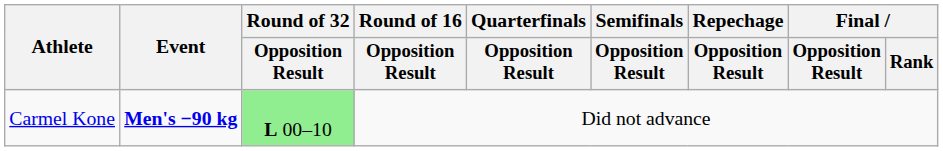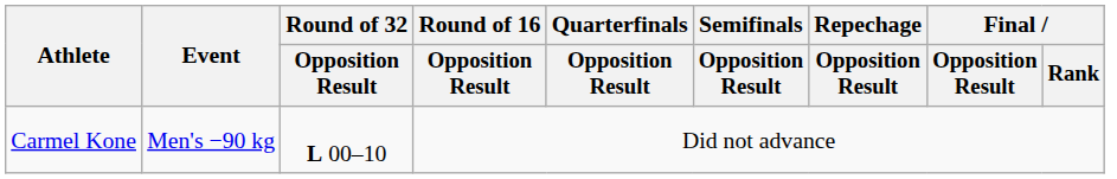Carmel Kone | Event: bold -> normal
Carmel Kone | Round of 32 / Opposition Result: lightgreen background -> no background
